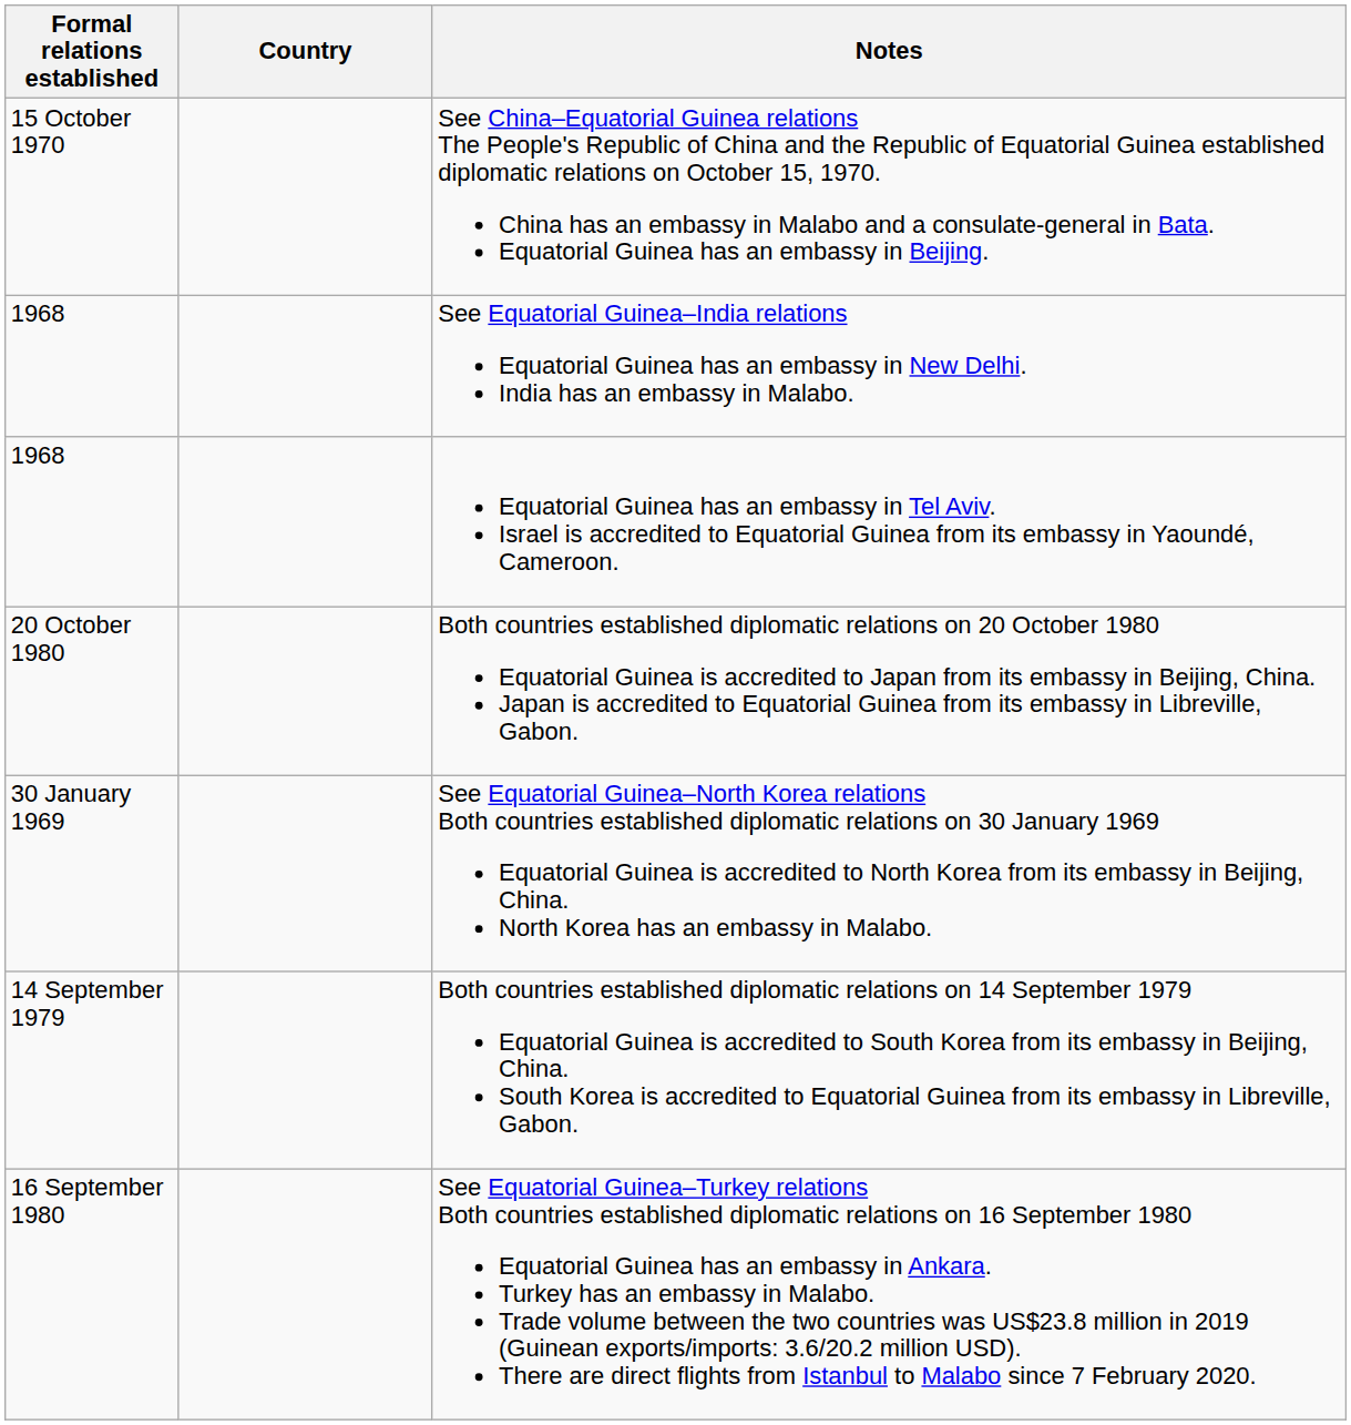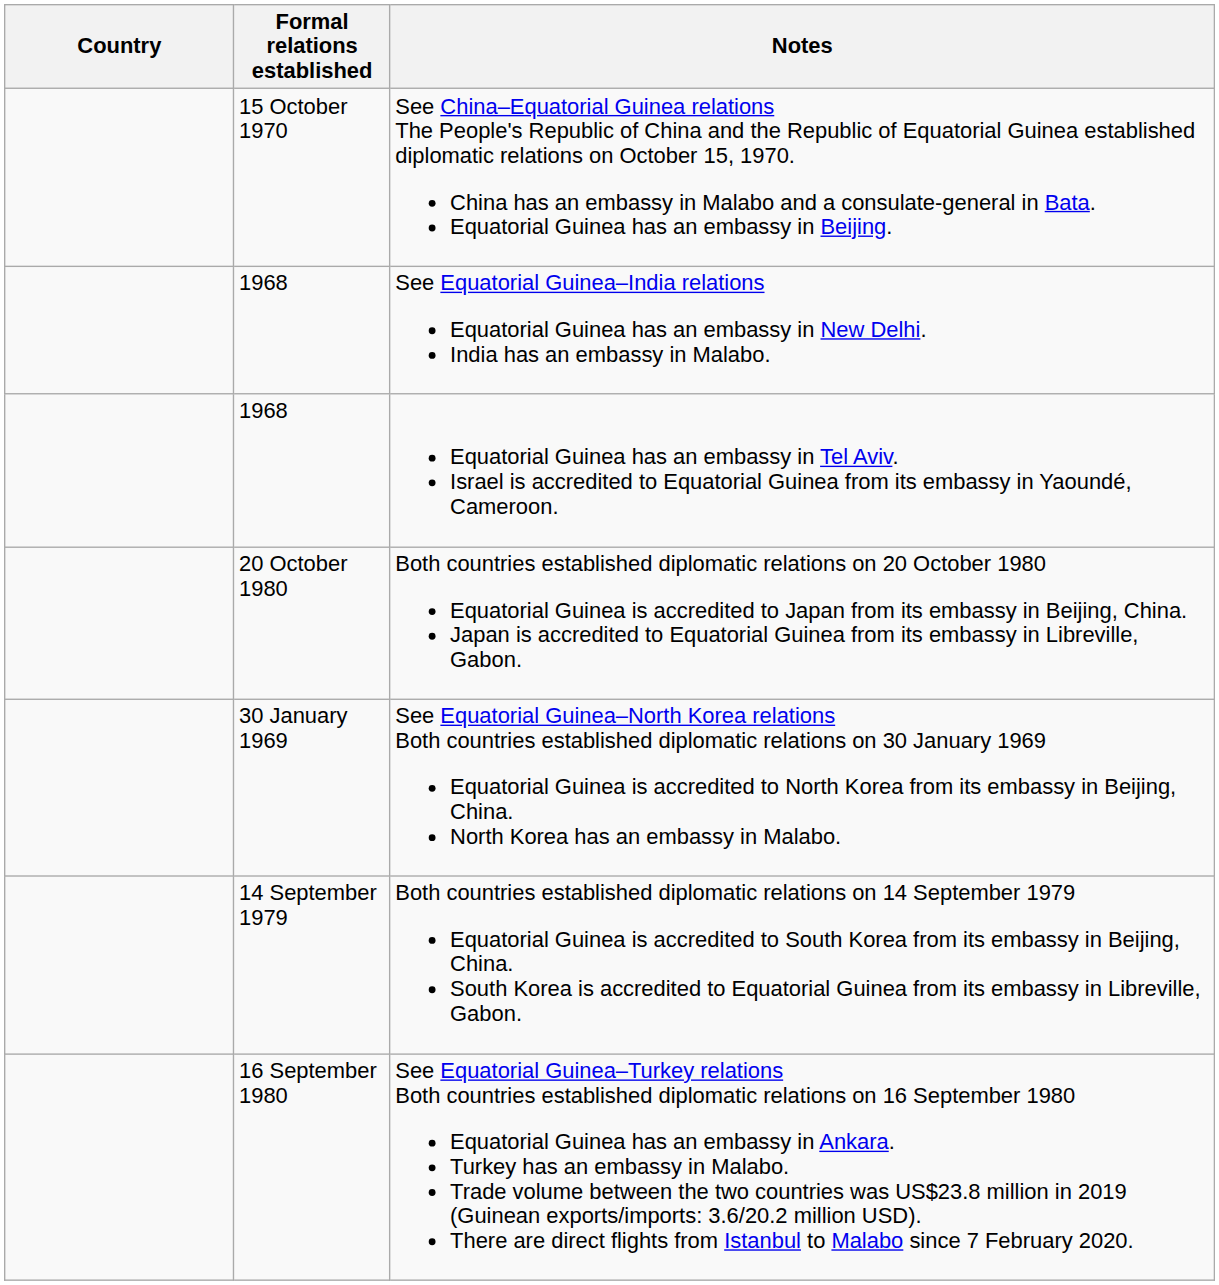columns swapped: Country <-> Formal relations established
